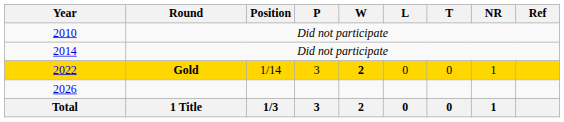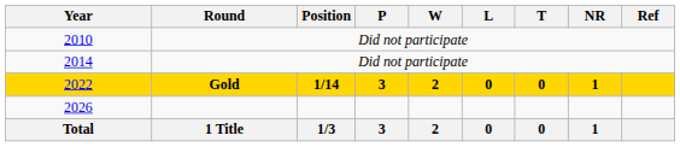2022 | Position: normal -> bold
2022 | P: normal -> bold
2022 | L: normal -> bold
2022 | T: normal -> bold
2022 | NR: normal -> bold
